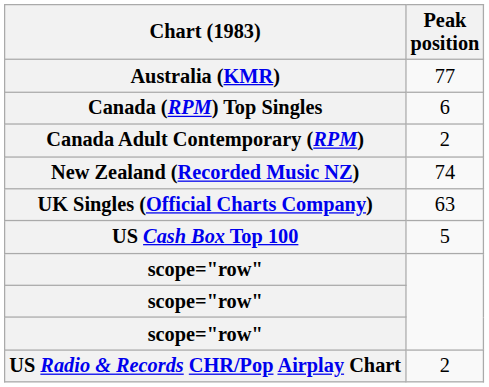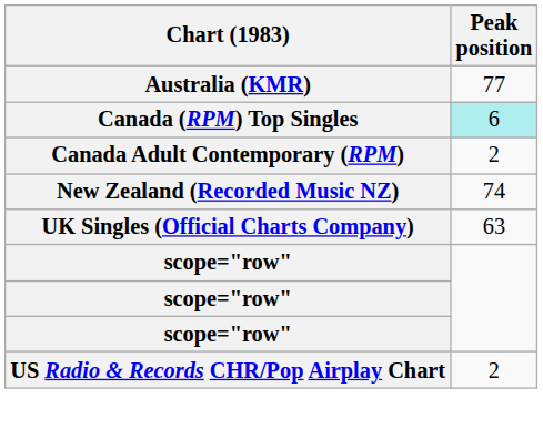Canada (RPM) Top Singles | Peak position: no background -> paleturquoise background
- row: US Cash Box Top 100 | 5
